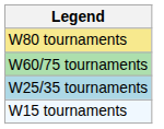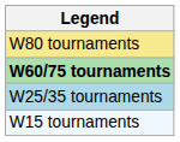row 3 | column 1: normal -> bold
